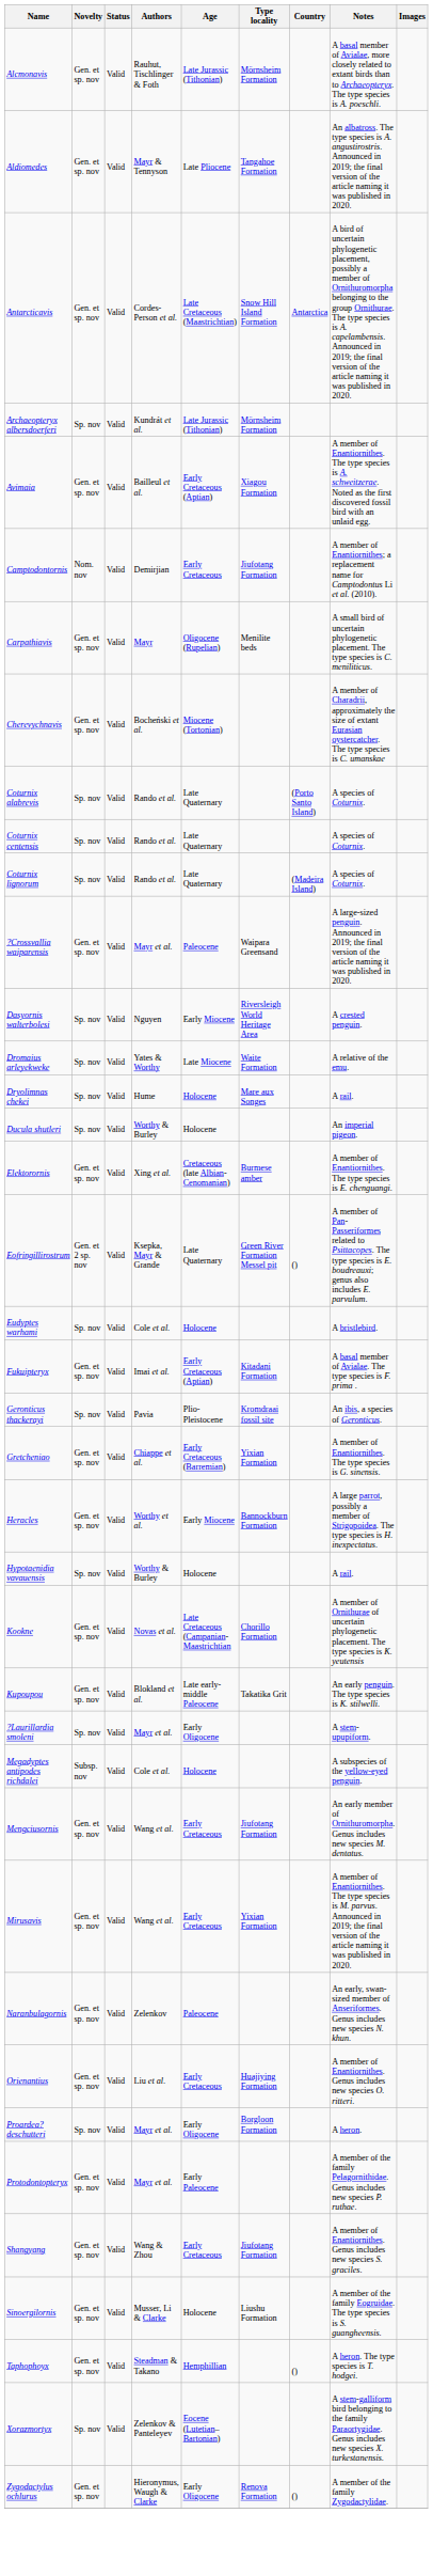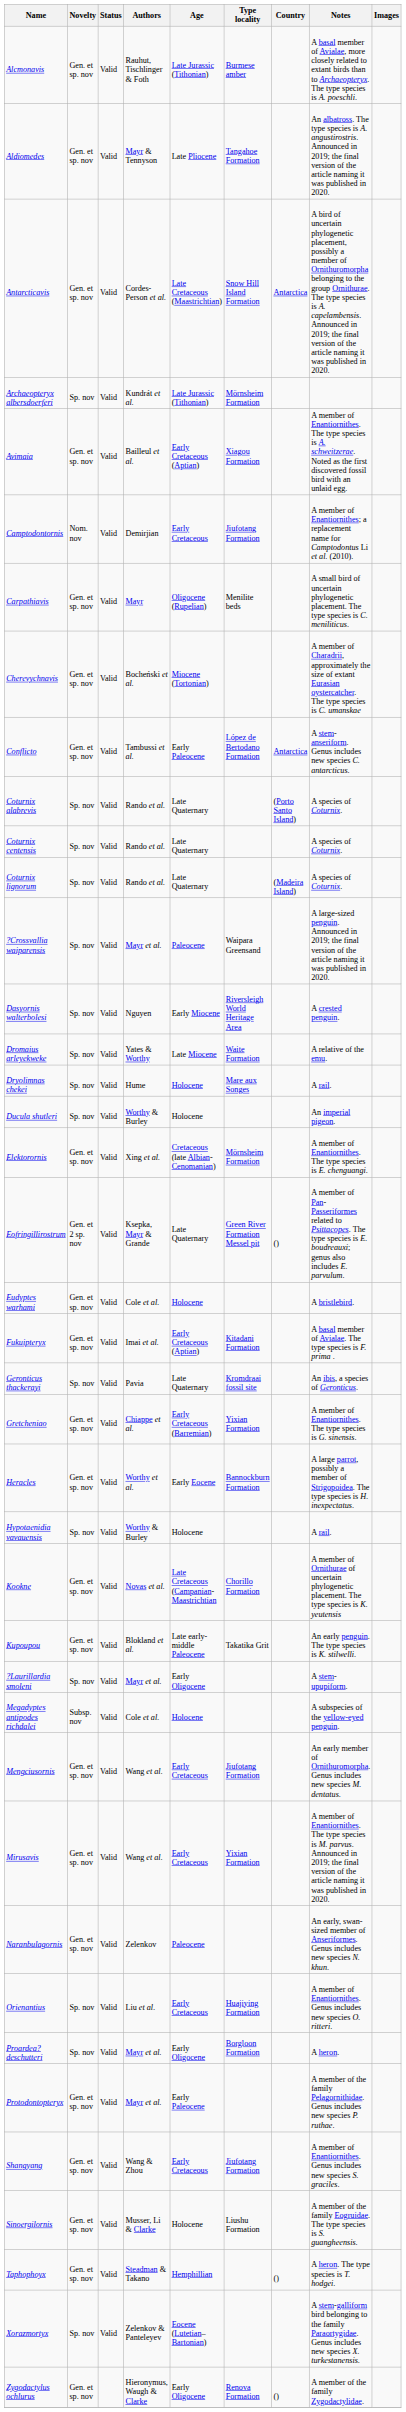Alcmonavis | Type locality: Mörnsheim Formation -> Burmese amber
+ row: Conflicto | Gen. et sp. nov | Valid | Tambussi et al. | Early Paleocene | López de Bertodano Formation | Antarctica | A stem-anseriform. Genus includes new species C. antarcticus.
?Crossvallia waiparensis | Novelty: Gen. et sp. nov -> Sp. nov
Elektorornis | Type locality: Burmese amber -> Mörnsheim Formation
Eudyptes warhami | Novelty: Sp. nov -> Gen. et sp. nov
Geronticus thackerayi | Age: Plio-Pleistocene -> Late Quaternary
Heracles | Age: Early Miocene -> Early Eocene
Orienantius | Novelty: Gen. et sp. nov -> Sp. nov
